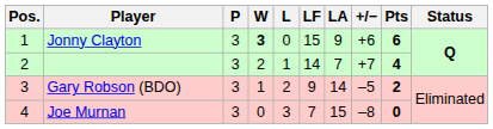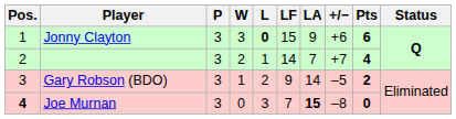Jonny Clayton | W: bold -> normal
Jonny Clayton | L: normal -> bold
Joe Murnan | Pos.: normal -> bold
Joe Murnan | LA: normal -> bold
